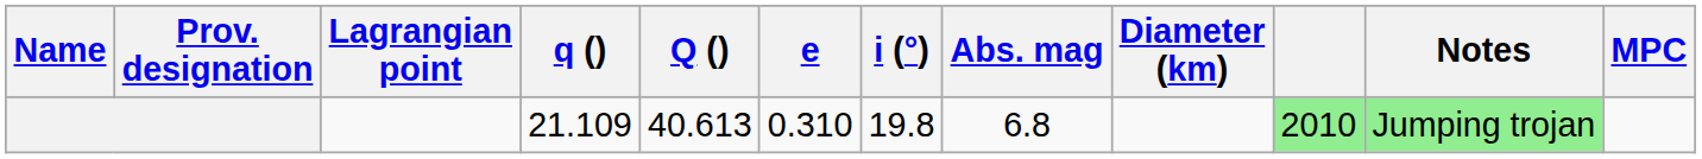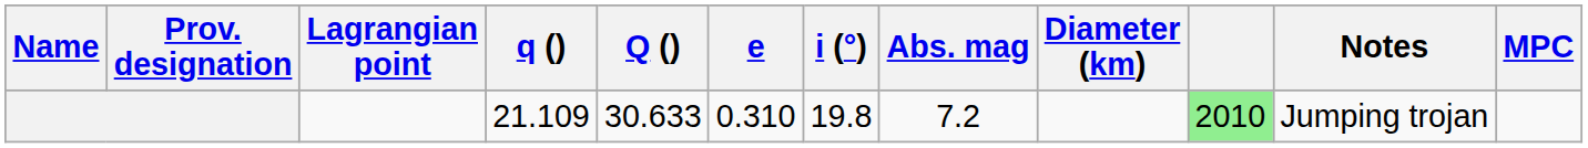row 2 | Q (): 40.613 -> 30.633
row 2 | Abs. mag: 6.8 -> 7.2
row 2 | Notes: lightgreen background -> no background
